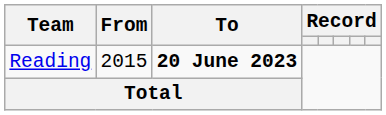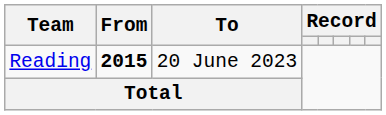Reading | From: normal -> bold
Reading | To: bold -> normal
